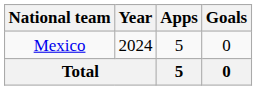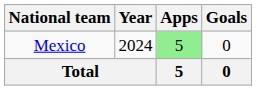Mexico | Apps: no background -> lightgreen background
